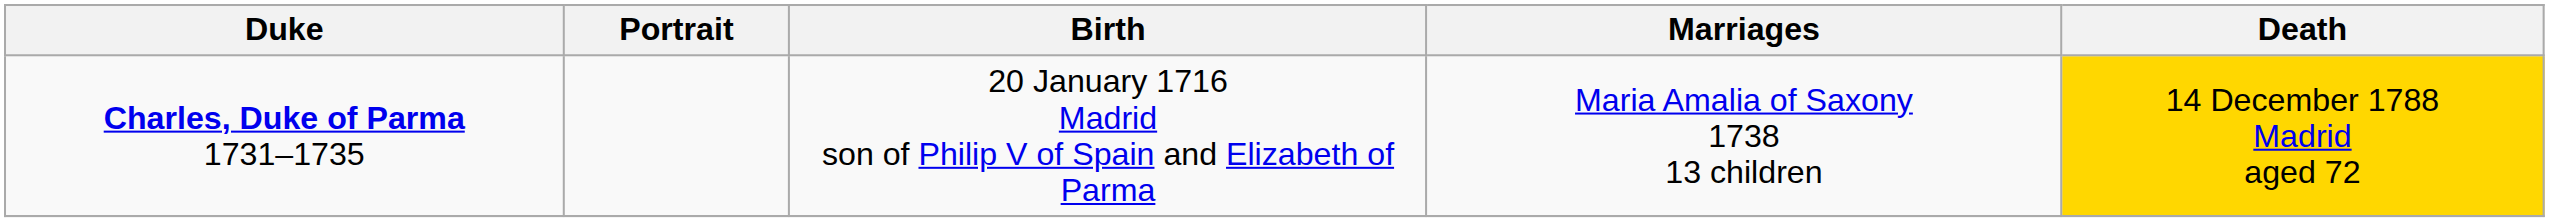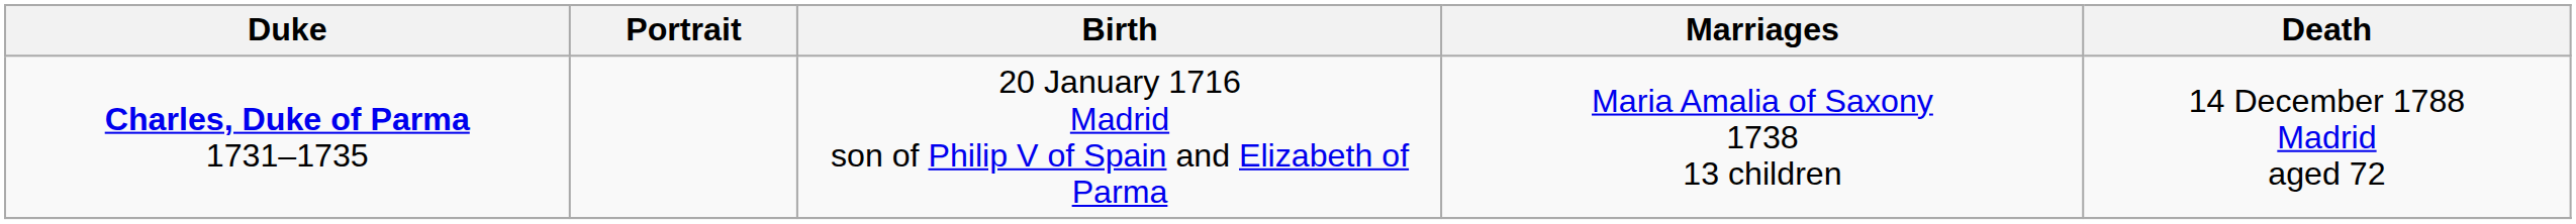Charles, Duke of Parma 1731–1735 | Death: gold background -> no background
